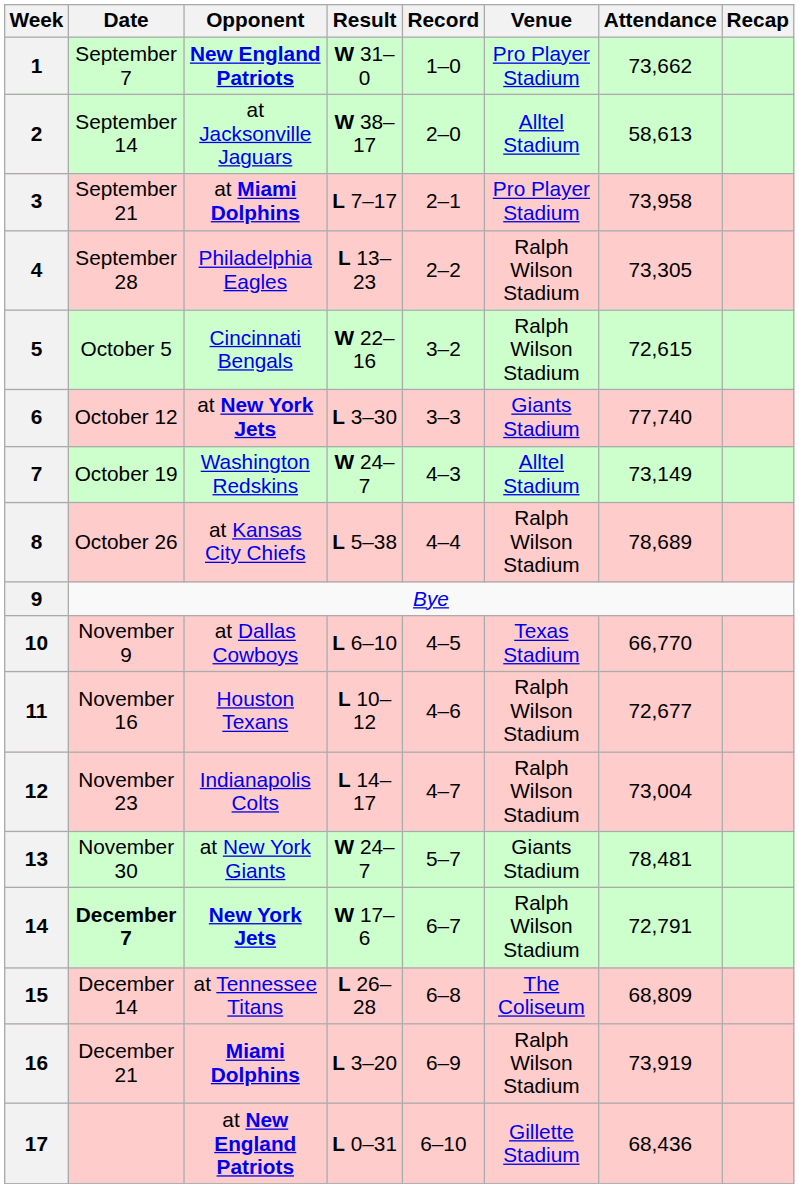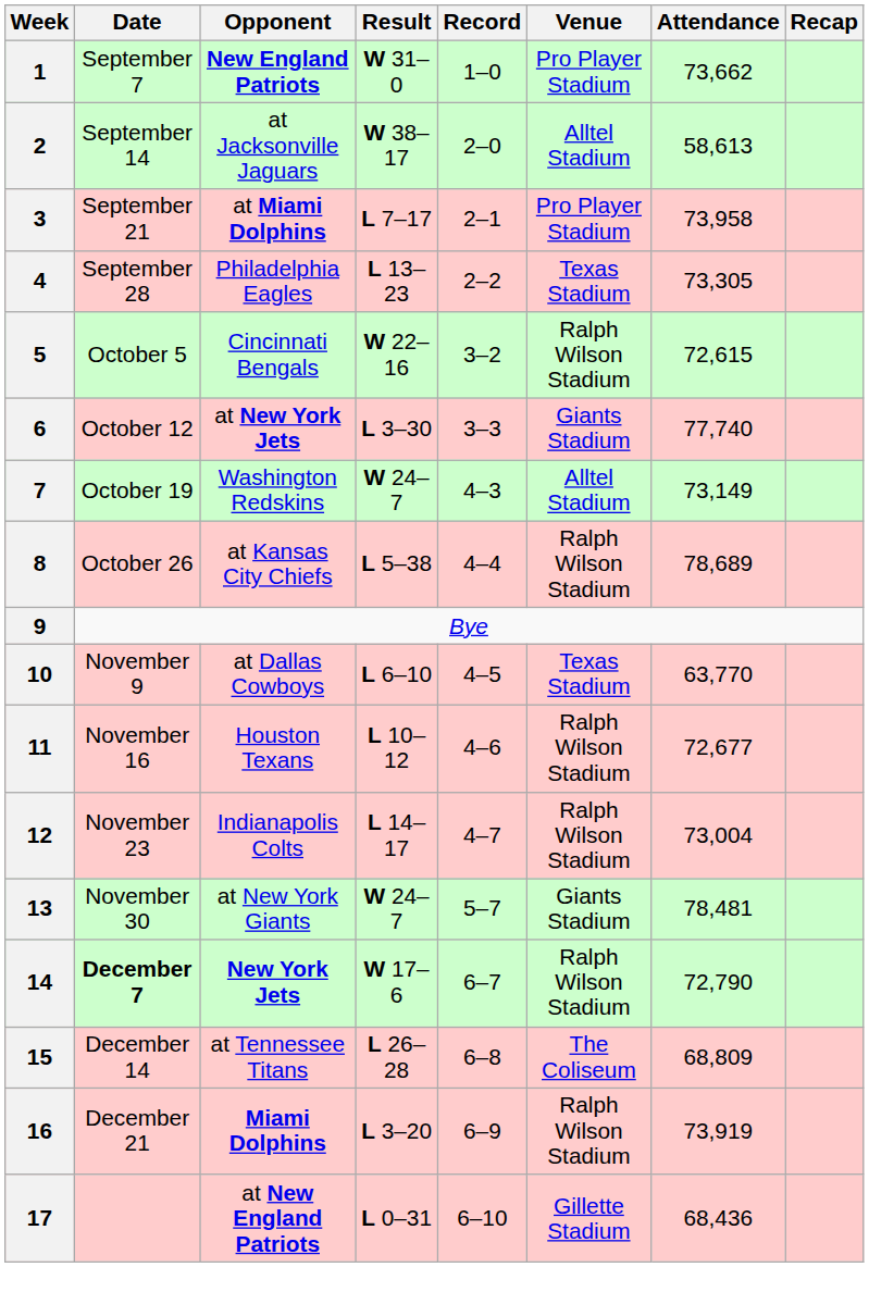4 | Venue: Ralph Wilson Stadium -> Texas Stadium
10 | Attendance: 66,770 -> 63,770
14 | Attendance: 72,791 -> 72,790
